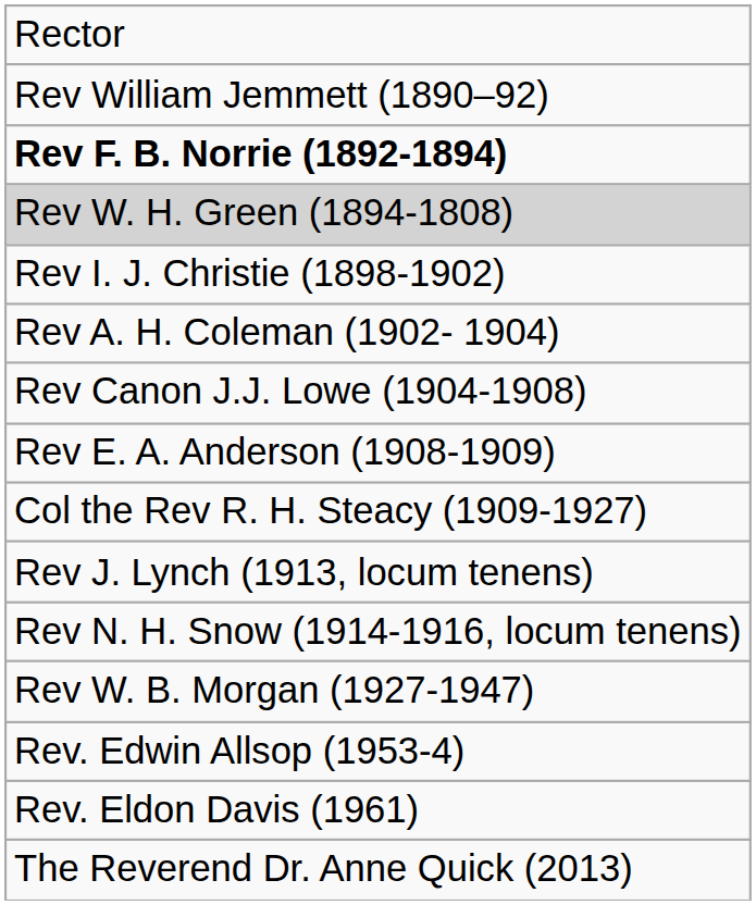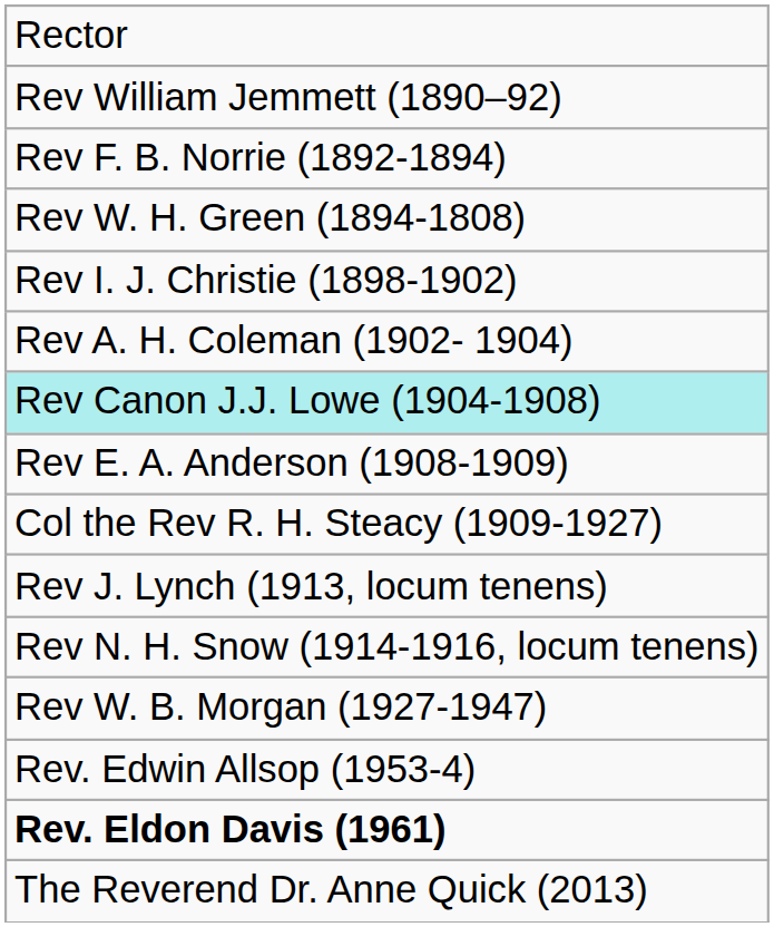row 3 | column 1: bold -> normal
row 4 | column 1: lightgrey background -> no background
row 7 | column 1: no background -> paleturquoise background
row 14 | column 1: normal -> bold
